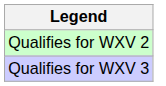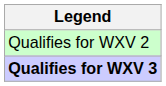row 3 | column 1: normal -> bold
